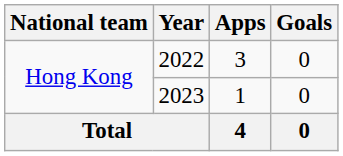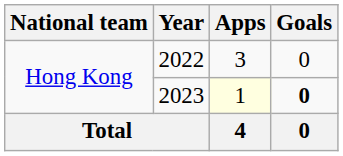2023 | Apps: no background -> lightyellow background
2023 | Goals: normal -> bold
